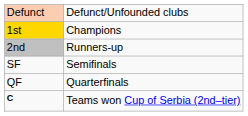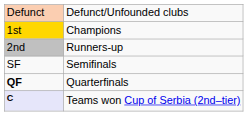QF | column 1: normal -> bold
C | column 1: no background -> lavender background
